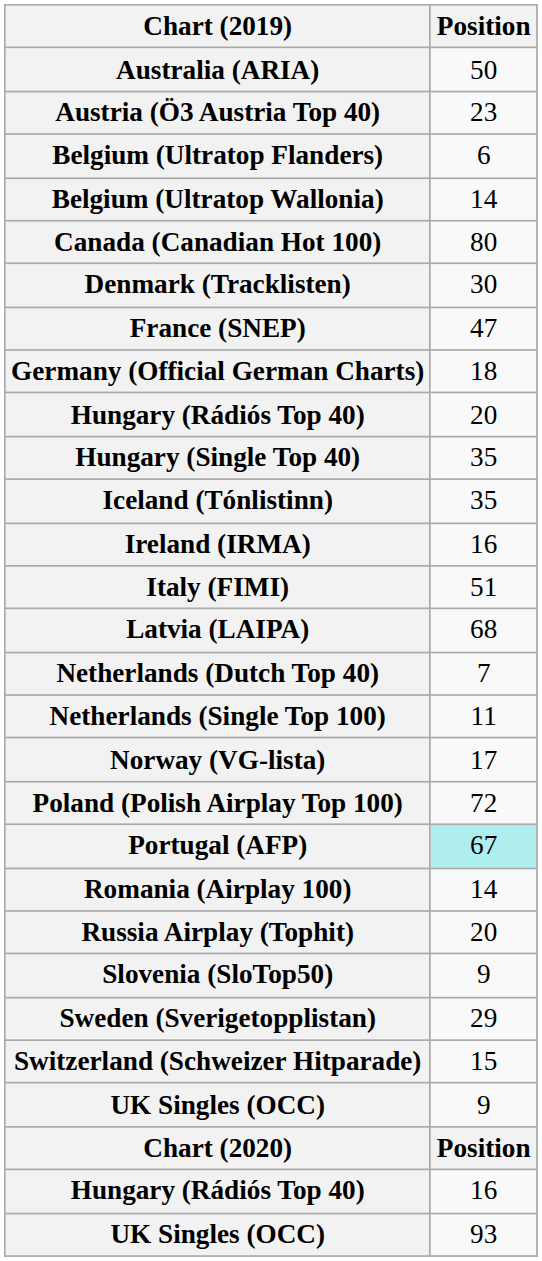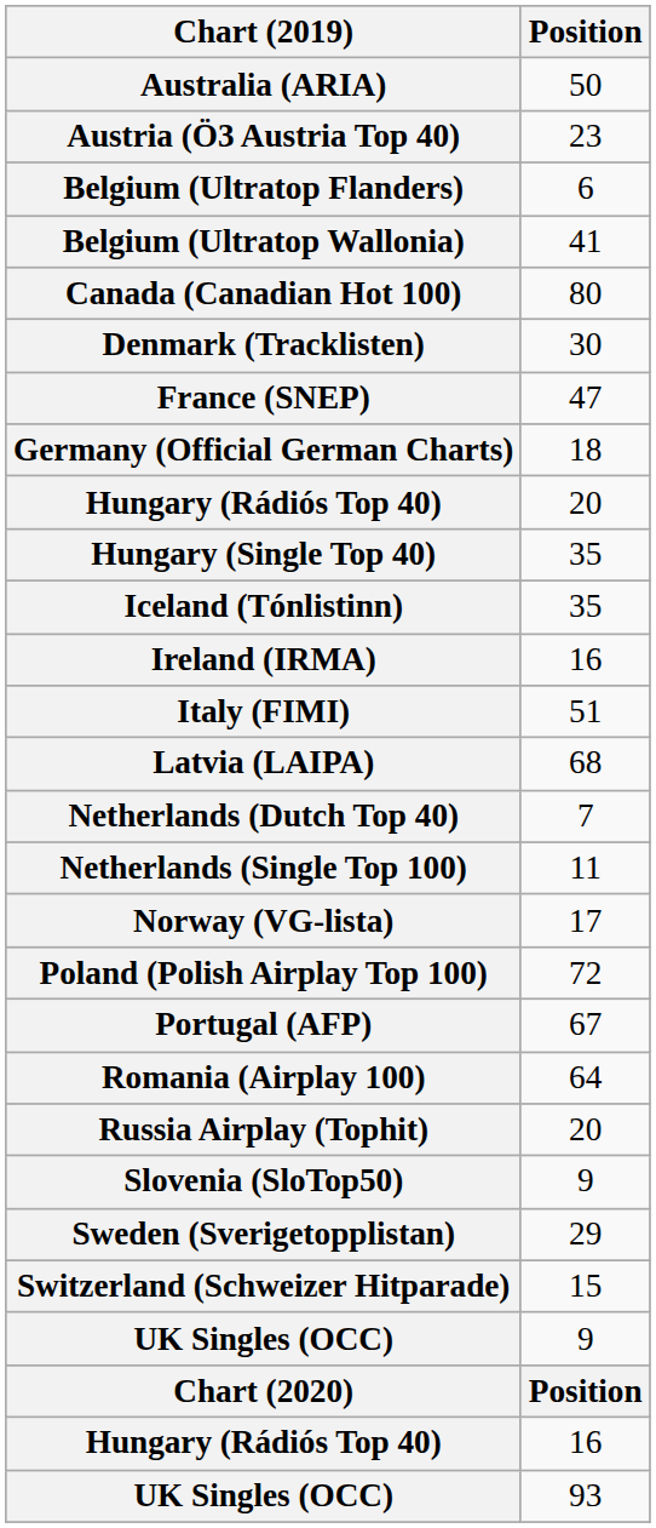row 5 | Position: 14 -> 41
row 20 | Position: paleturquoise background -> no background
row 21 | Position: 14 -> 64
